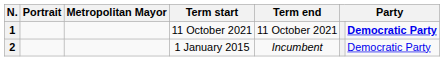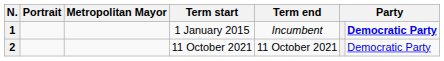1 | Term start: 11 October 2021 -> 1 January 2015
1 | Term end: 11 October 2021 -> Incumbent
2 | Term start: 1 January 2015 -> 11 October 2021
2 | Term end: Incumbent -> 11 October 2021
